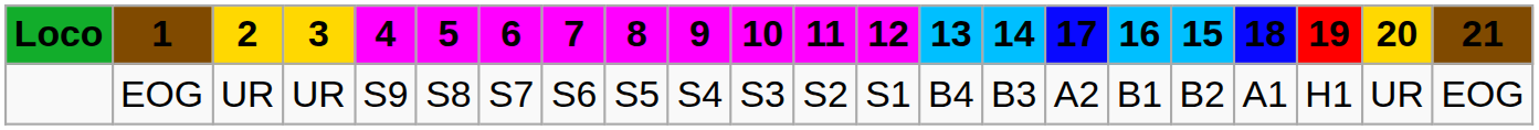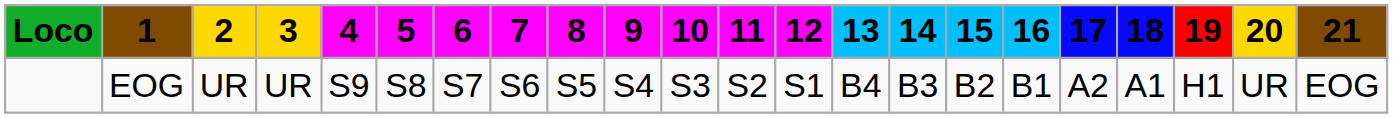columns swapped: 15 <-> 17
